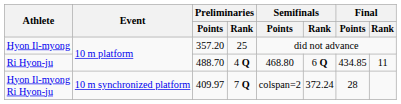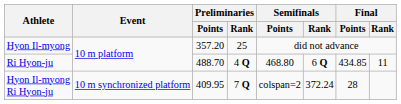Hyon Il-myong Ri Hyon-ju | Preliminaries / Points: 409.97 -> 409.95
